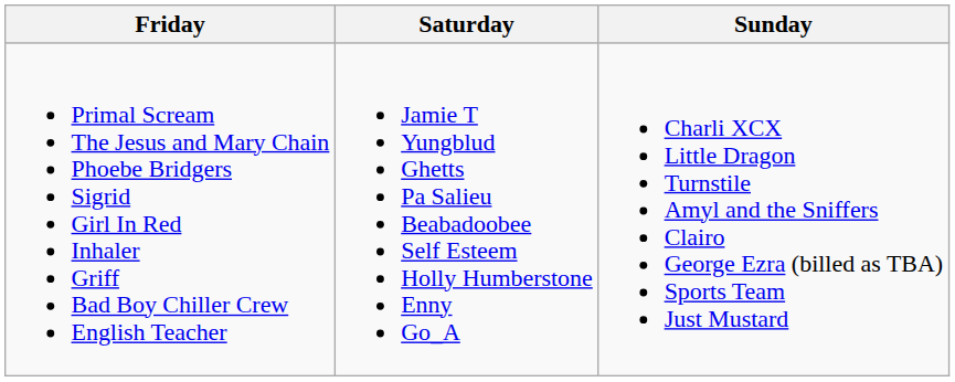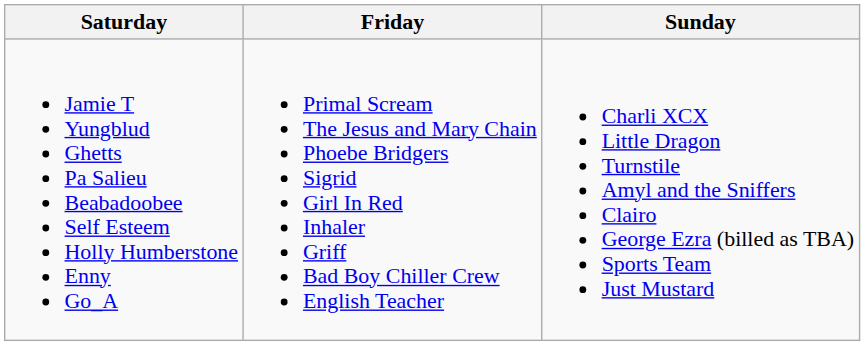columns swapped: Friday <-> Saturday
